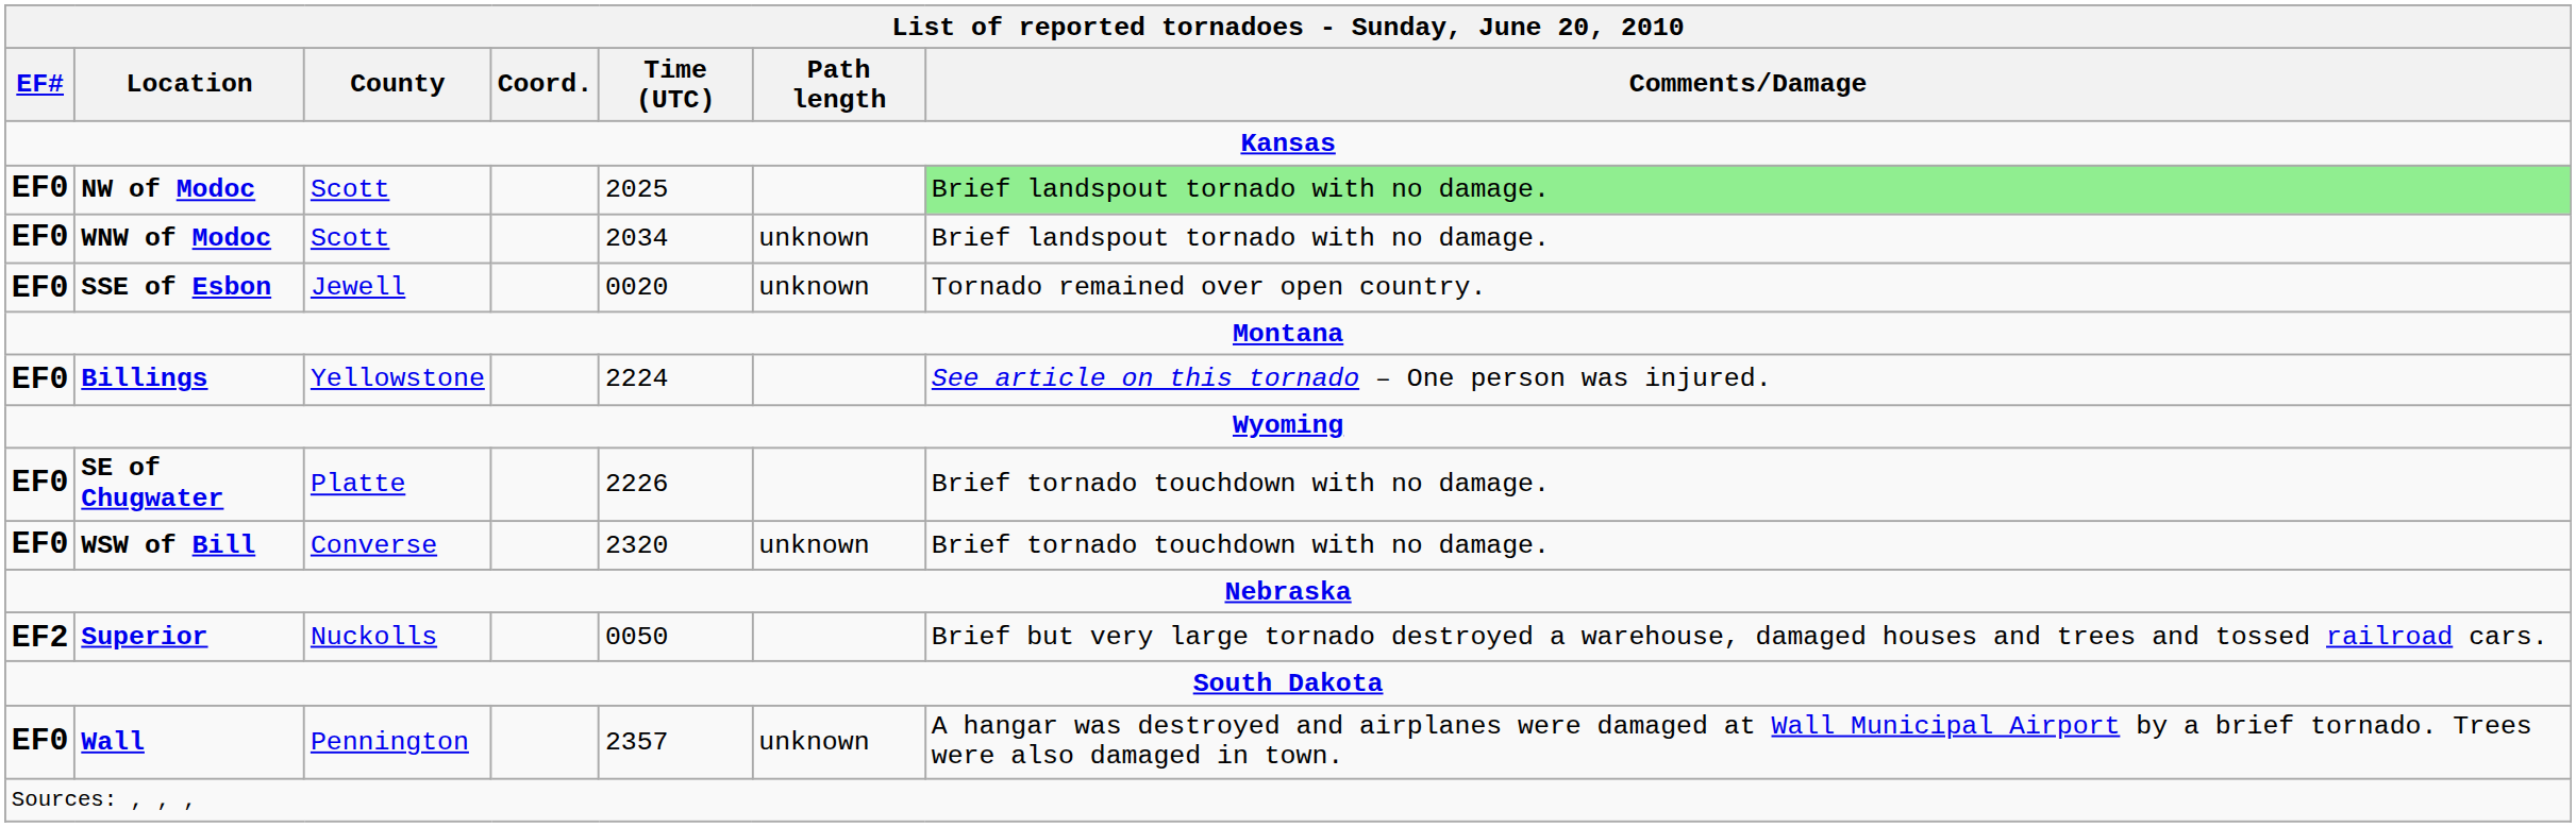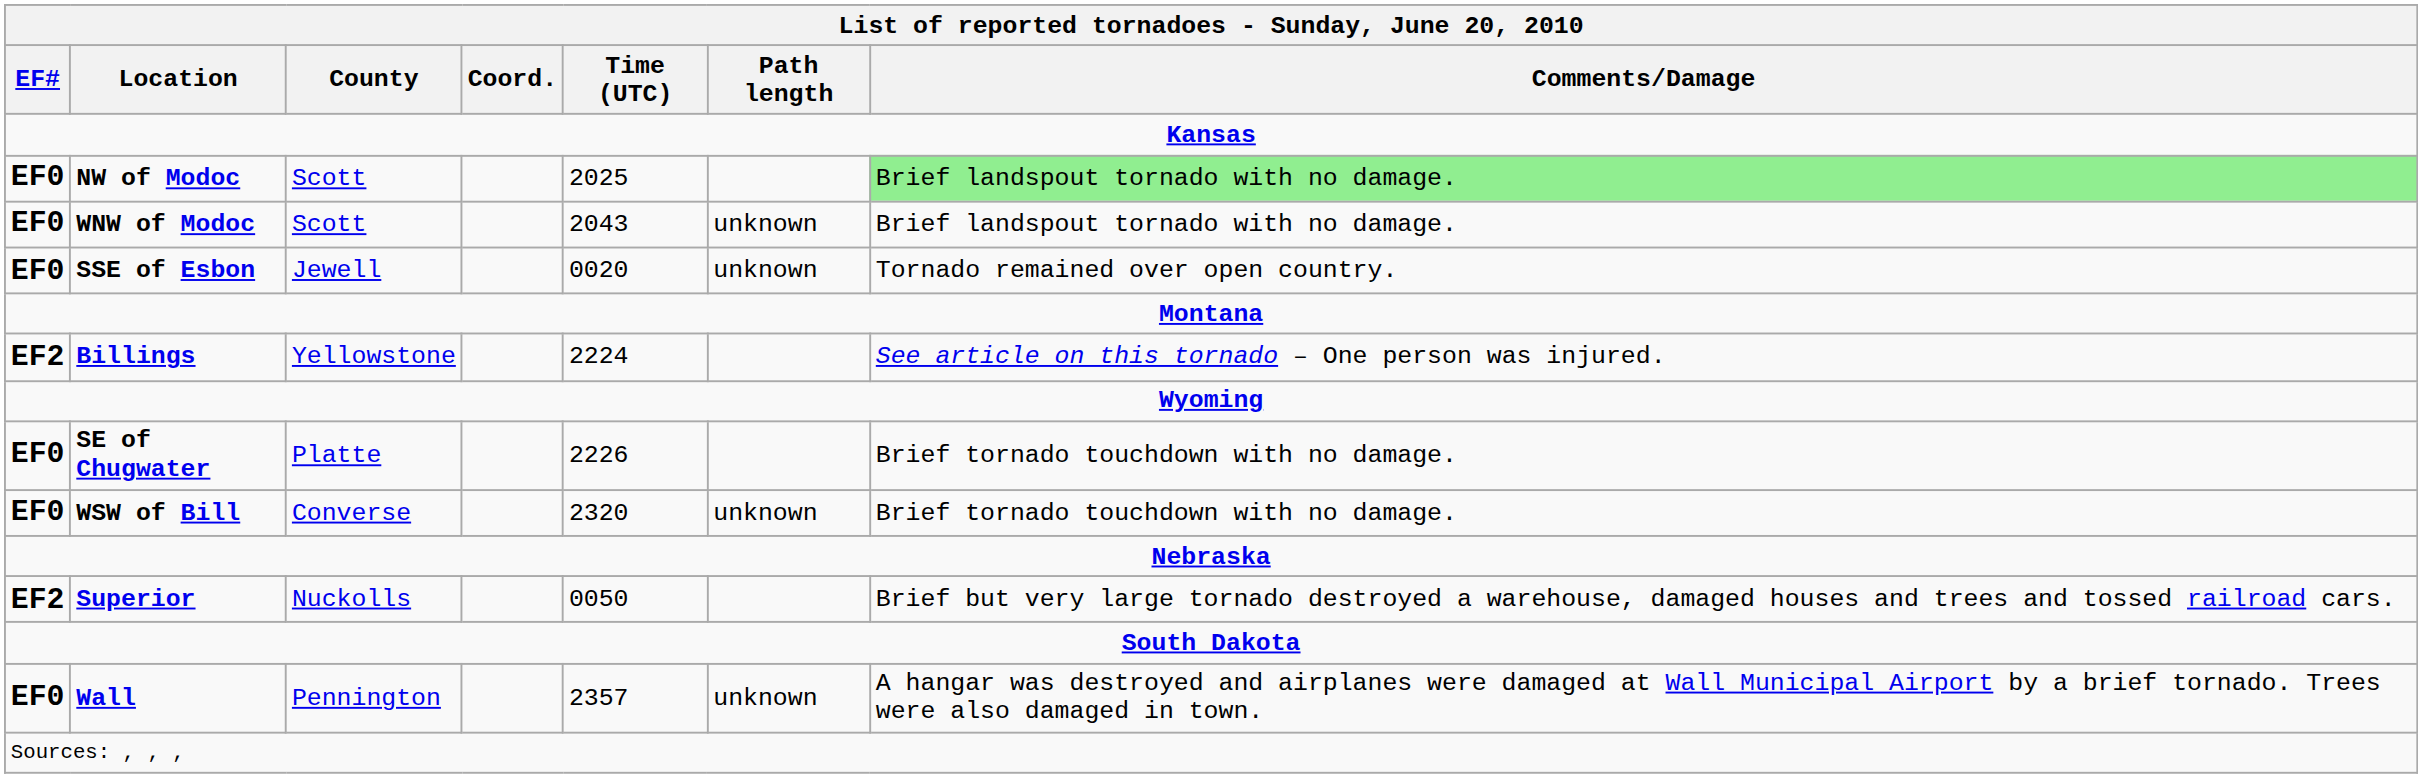WNW of Modoc | Time (UTC): 2034 -> 2043
Billings | EF#: EF0 -> EF2
